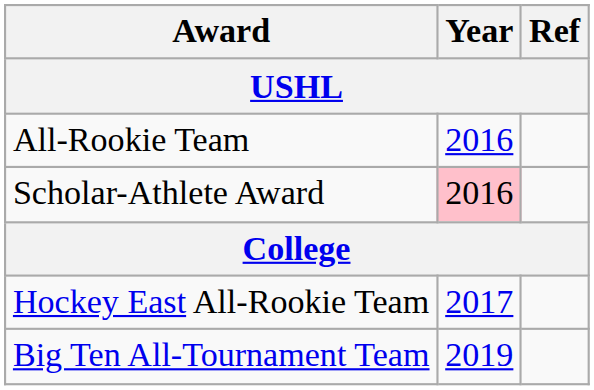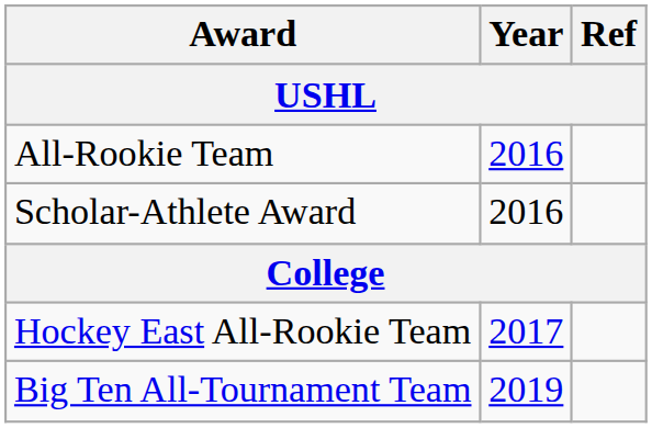Scholar-Athlete Award | Year: pink background -> no background
